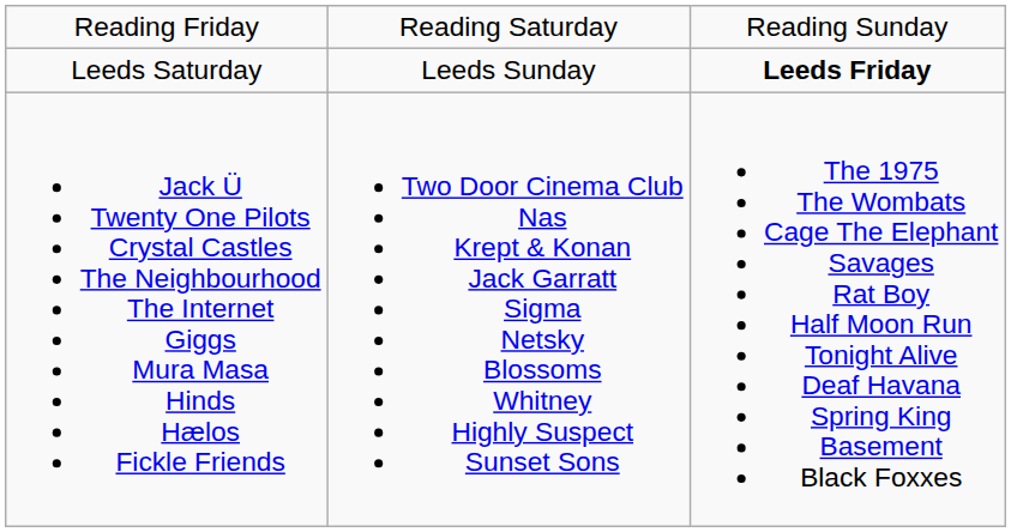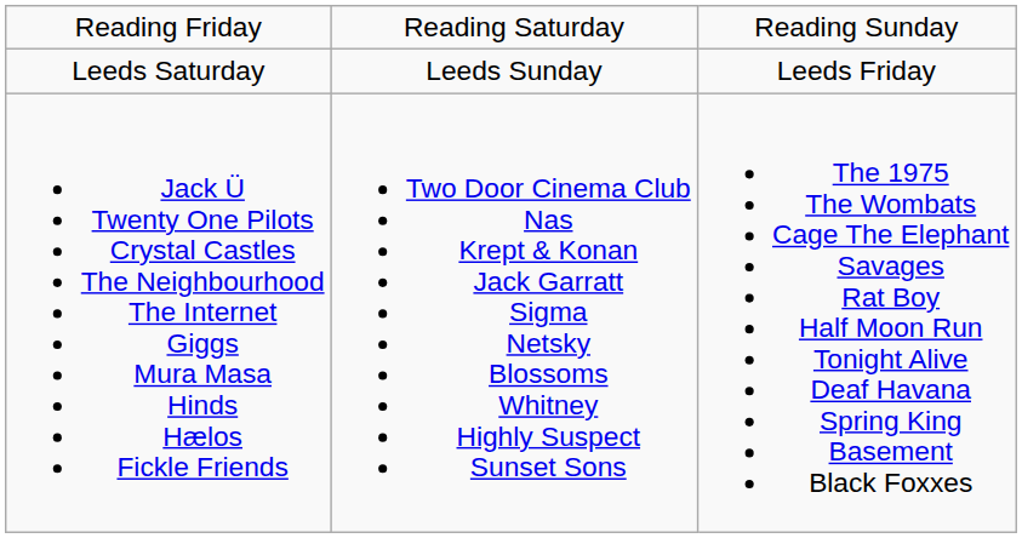Leeds Saturday | column 3: bold -> normal
